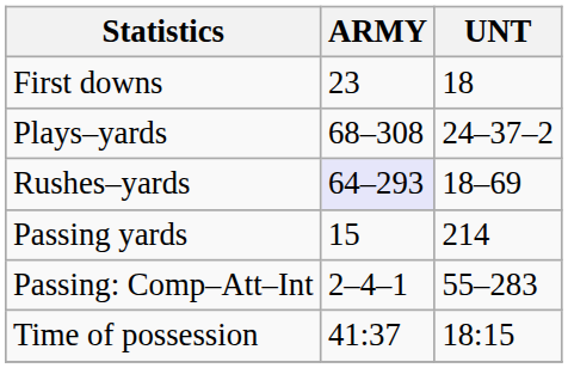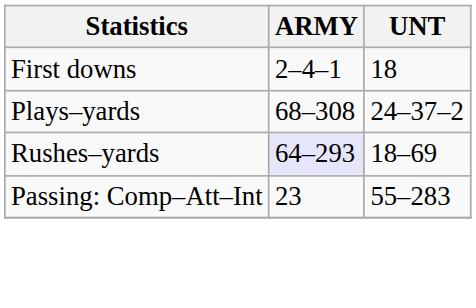First downs | ARMY: 23 -> 2–4–1
- row: Passing yards | 15 | 214
Passing: Comp–Att–Int | ARMY: 2–4–1 -> 23
- row: Time of possession | 41:37 | 18:15
